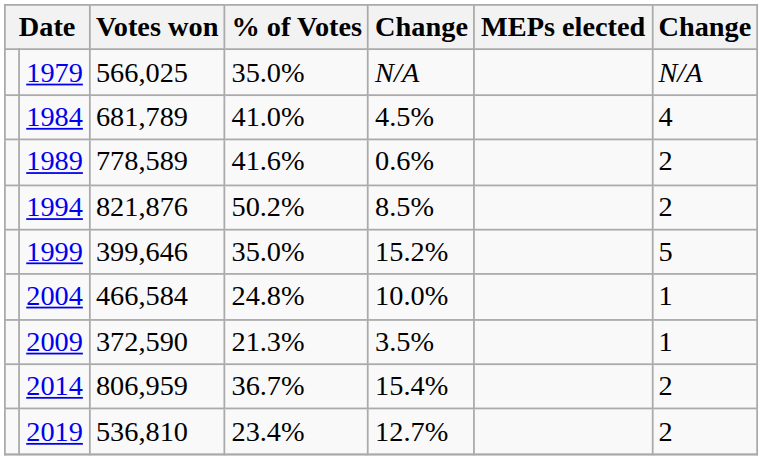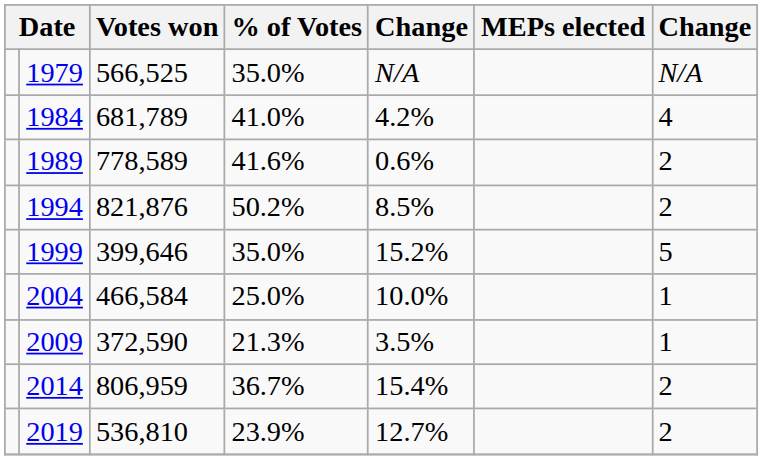1979 | Votes won: 566,025 -> 566,525
1984 | column 5: 4.5% -> 4.2%
2004 | % of Votes: 24.8% -> 25.0%
2019 | % of Votes: 23.4% -> 23.9%
